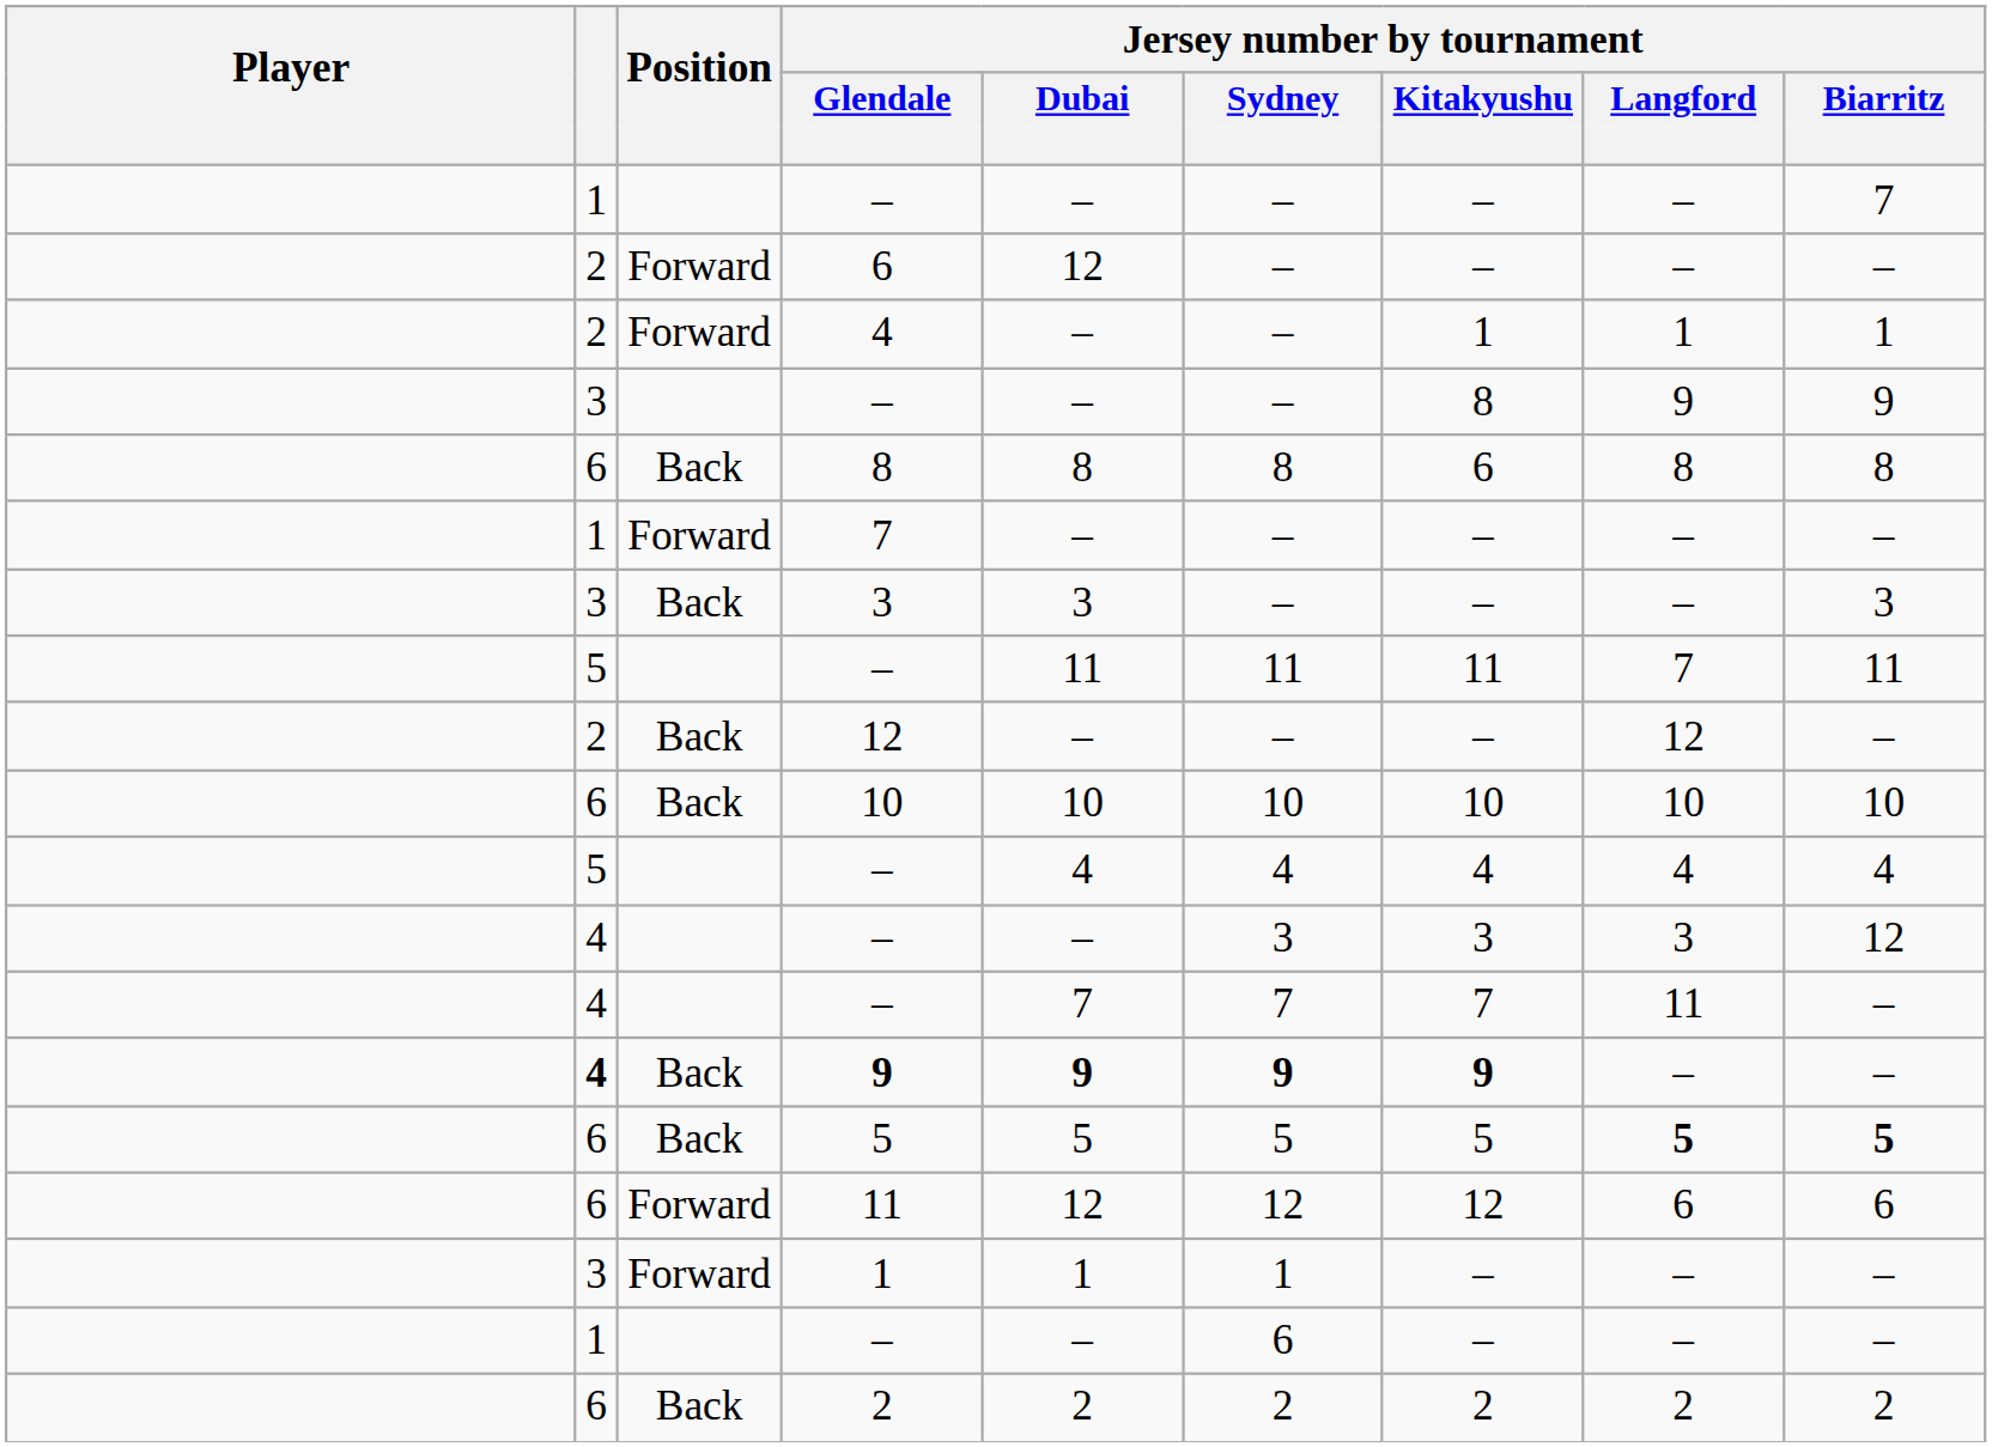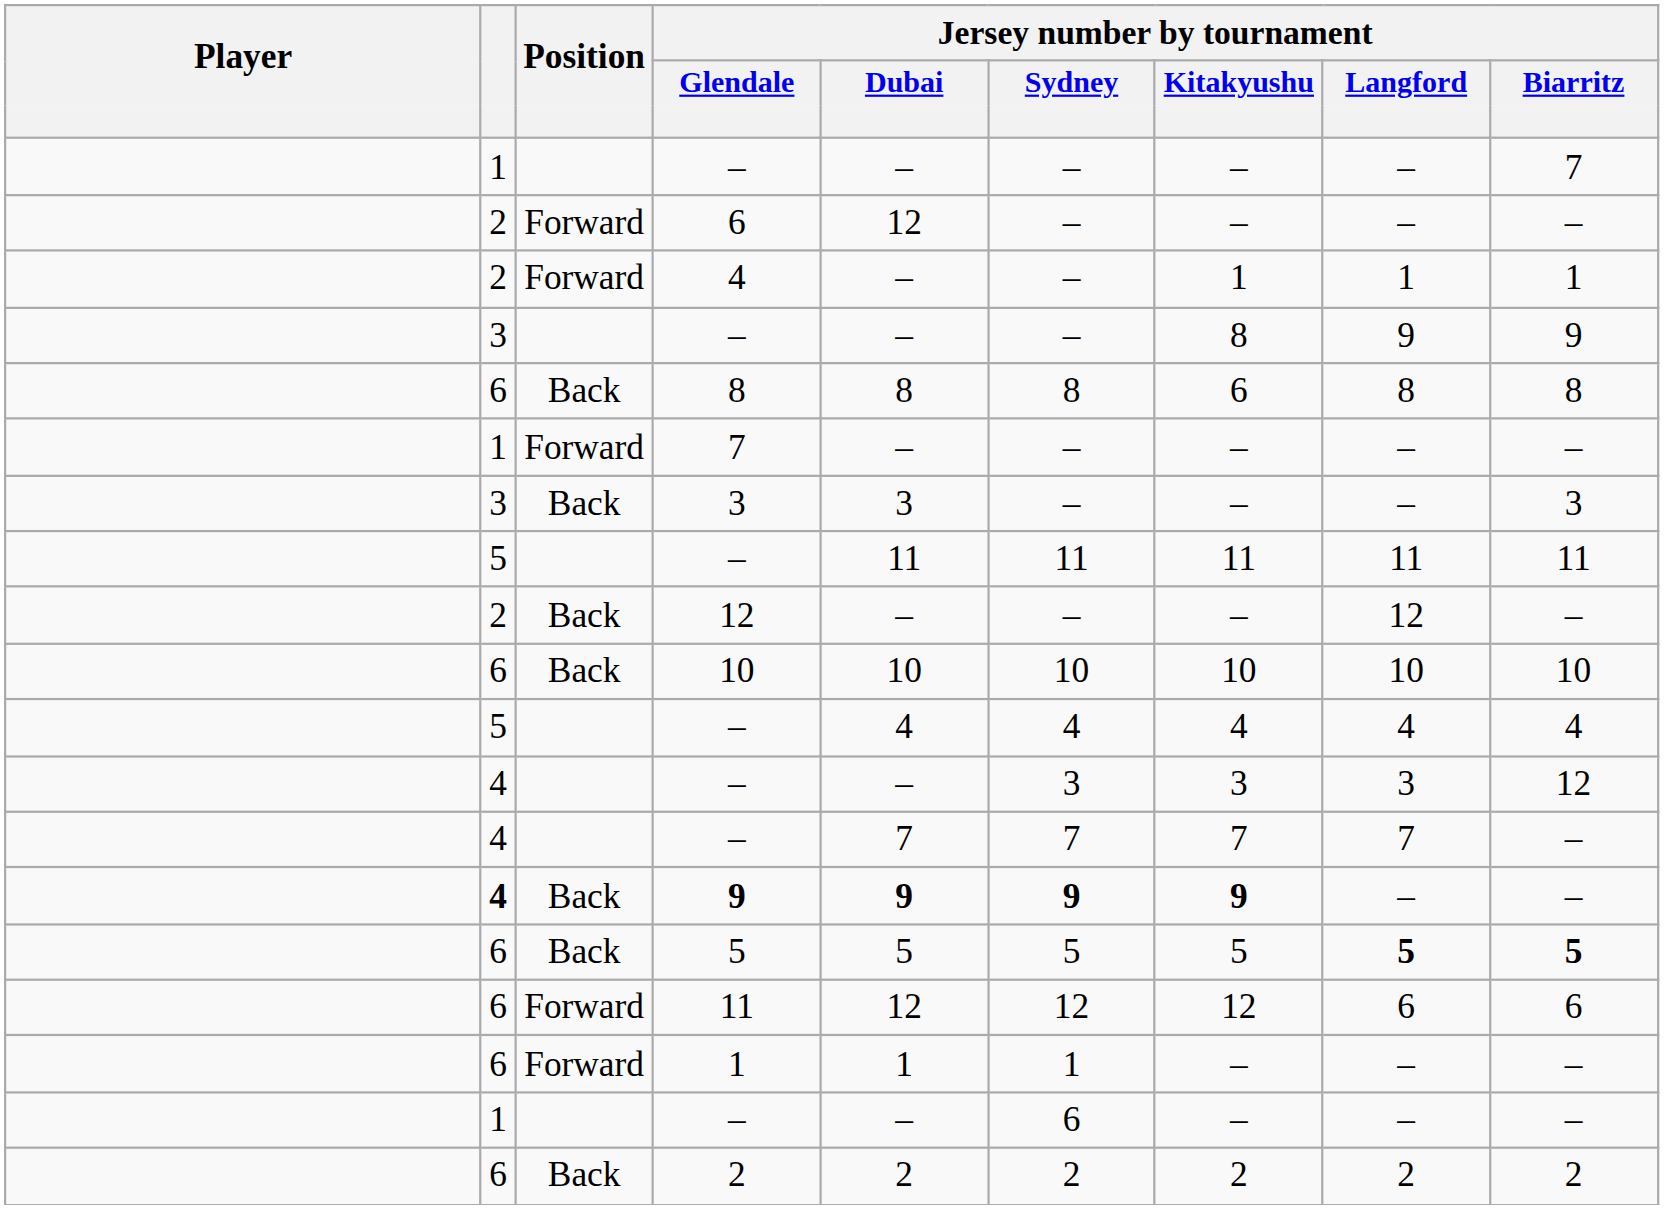row 11 | Jersey number by tournament / Langford: 7 -> 11
row 16 | Jersey number by tournament / Langford: 11 -> 7
row 20 | column 2: 3 -> 6
